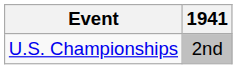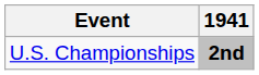U.S. Championships | 1941: normal -> bold
